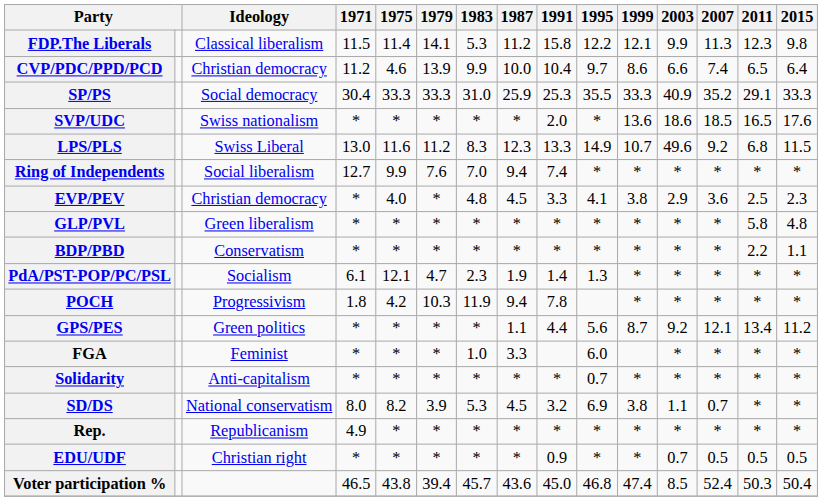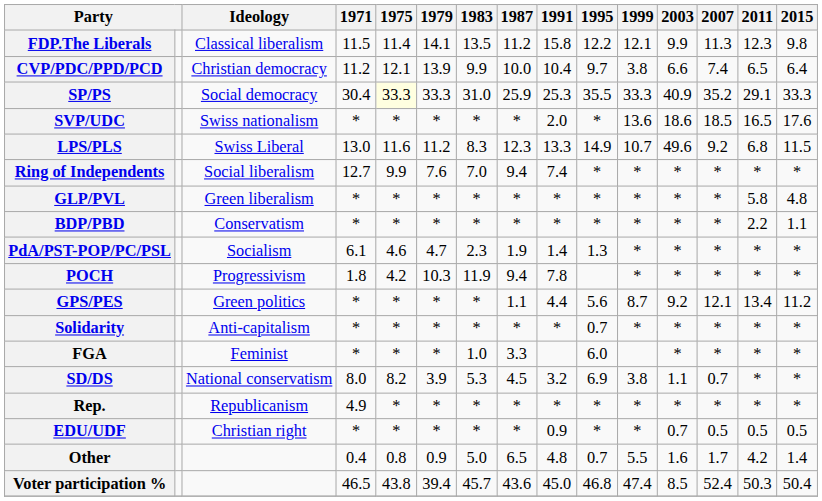FDP.The Liberals | 1983: 5.3 -> 13.5
CVP/PDC/PPD/PCD | 1975: 4.6 -> 12.1
CVP/PDC/PPD/PCD | 1999: 8.6 -> 3.8
SP/PS | 1975: no background -> lightyellow background
- row: EVP/PEV | Christian democracy | * | 4.0 | * | 4.8 | 4.5 | 3.3 | 4.1 | 3.8 | 2.9 | 3.6 | 2.5 | 2.3
PdA/PST-POP/PC/PSL | 1975: 12.1 -> 4.6
rows swapped: FGA <-> Solidarity
+ row: Other | 0.4 | 0.8 | 0.9 | 5.0 | 6.5 | 4.8 | 0.7 | 5.5 | 1.6 | 1.7 | 4.2 | 1.4
